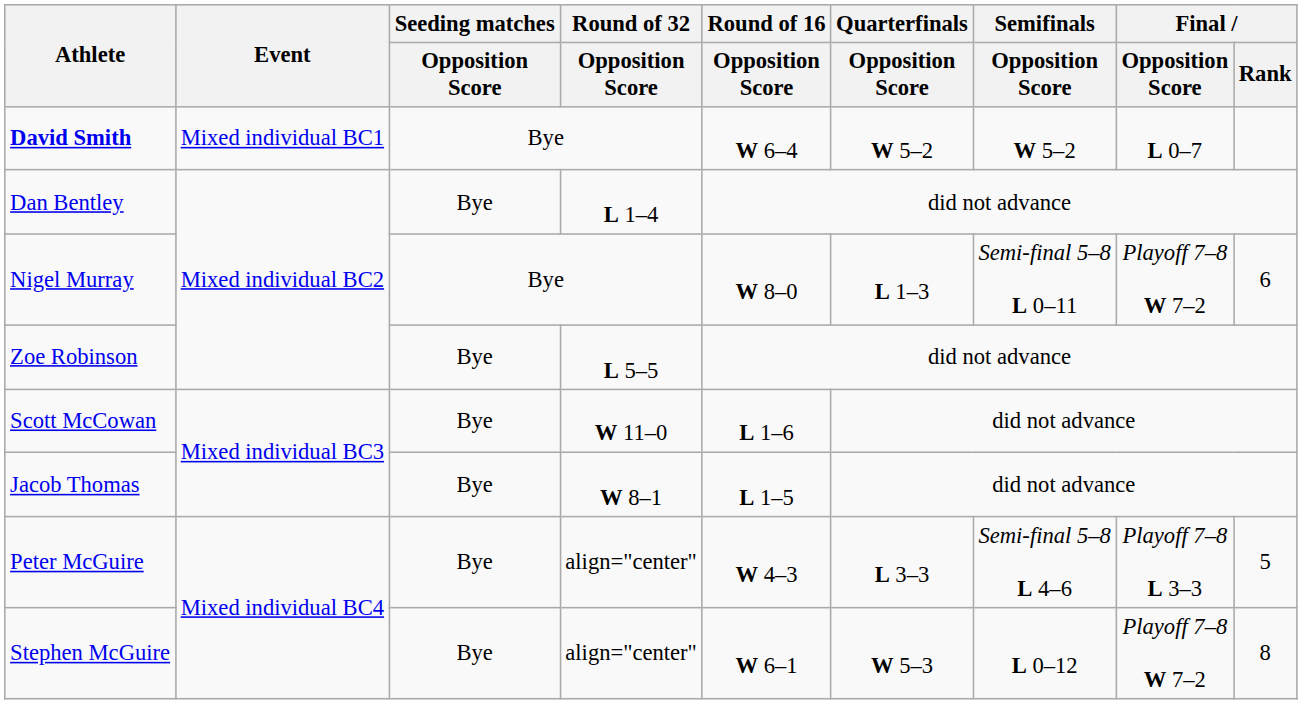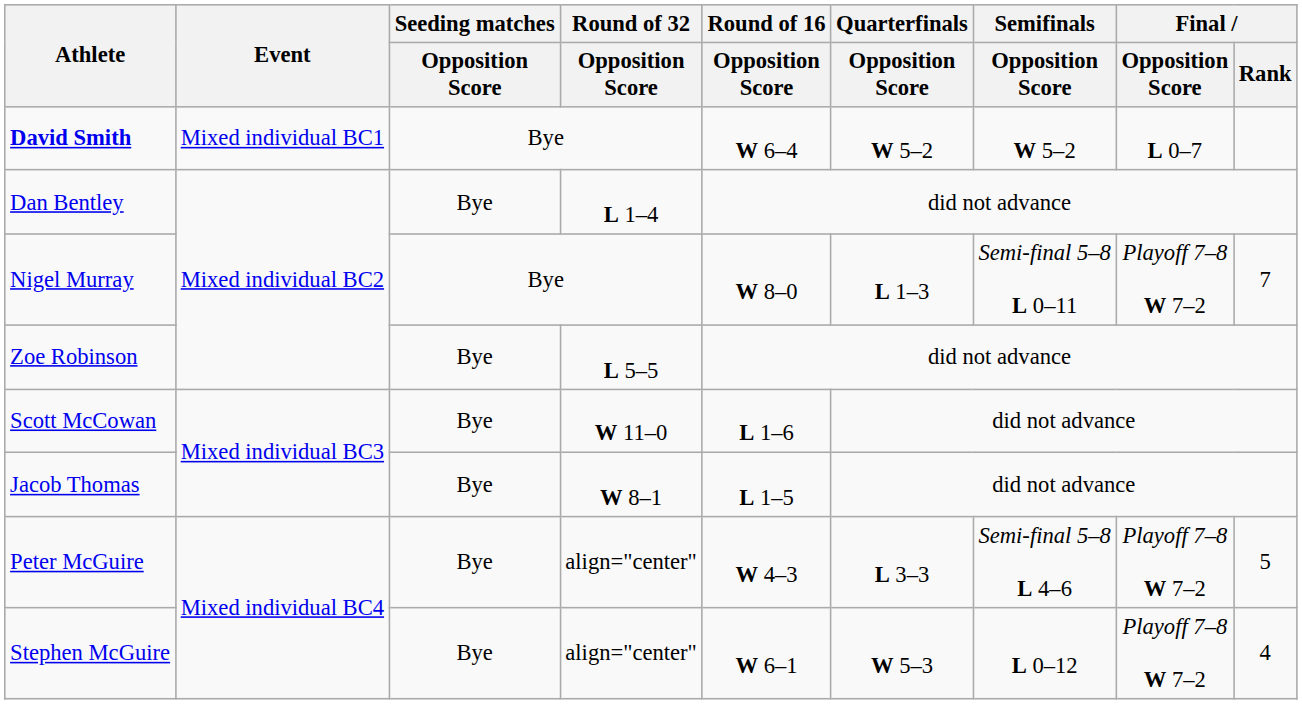Nigel Murray | Final / Rank: 6 -> 7
Peter McGuire | Final / Opposition Score: Playoff 7–8 L 3–3 -> Playoff 7–8 W 7–2
Stephen McGuire | Final / Rank: 8 -> 4
